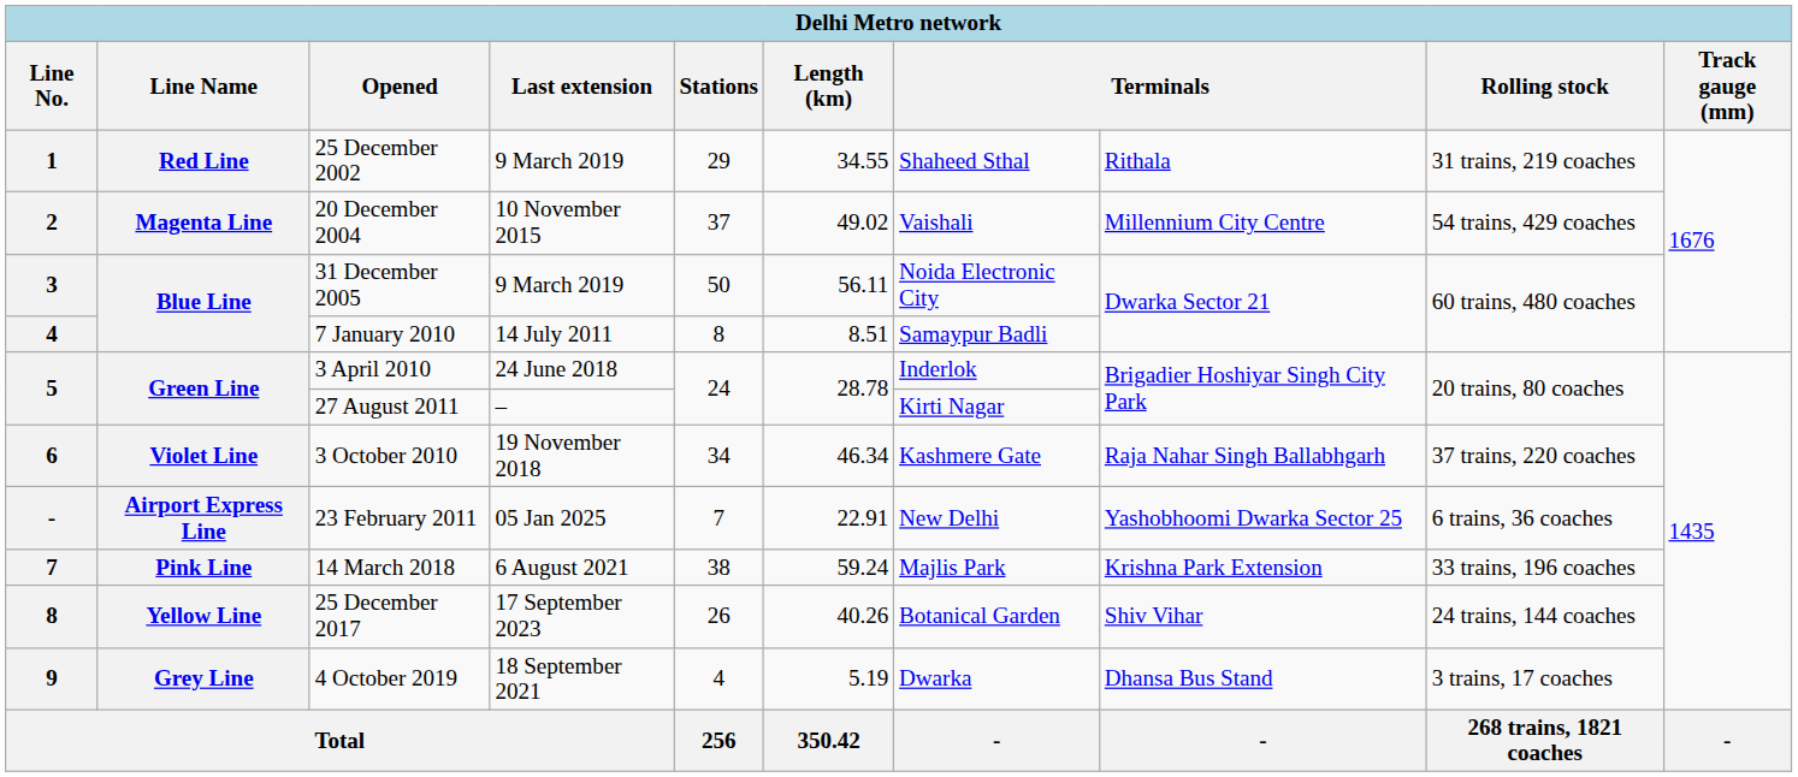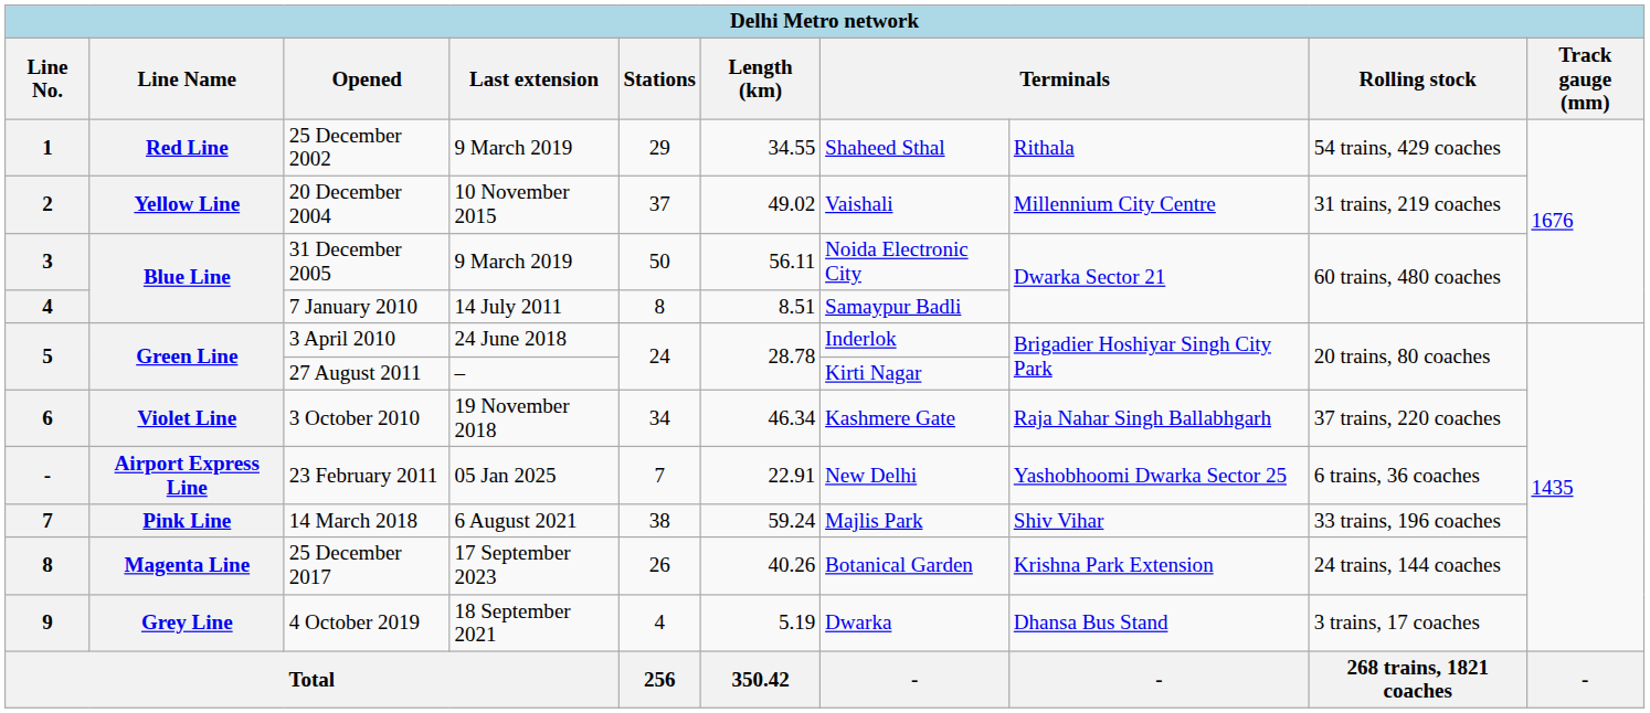25 December 2002 | Rolling stock: 31 trains, 219 coaches -> 54 trains, 429 coaches
20 December 2004 | Line Name: Magenta Line -> Yellow Line
20 December 2004 | Rolling stock: 54 trains, 429 coaches -> 31 trains, 219 coaches
14 March 2018 | column 8: Krishna Park Extension -> Shiv Vihar
25 December 2017 | Line Name: Yellow Line -> Magenta Line
25 December 2017 | column 8: Shiv Vihar -> Krishna Park Extension
